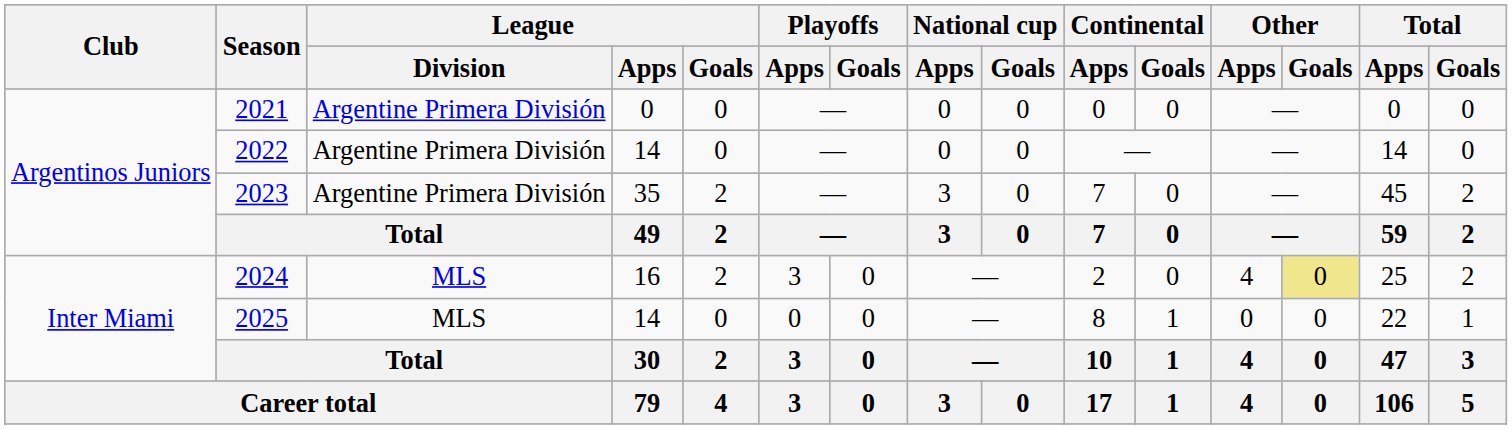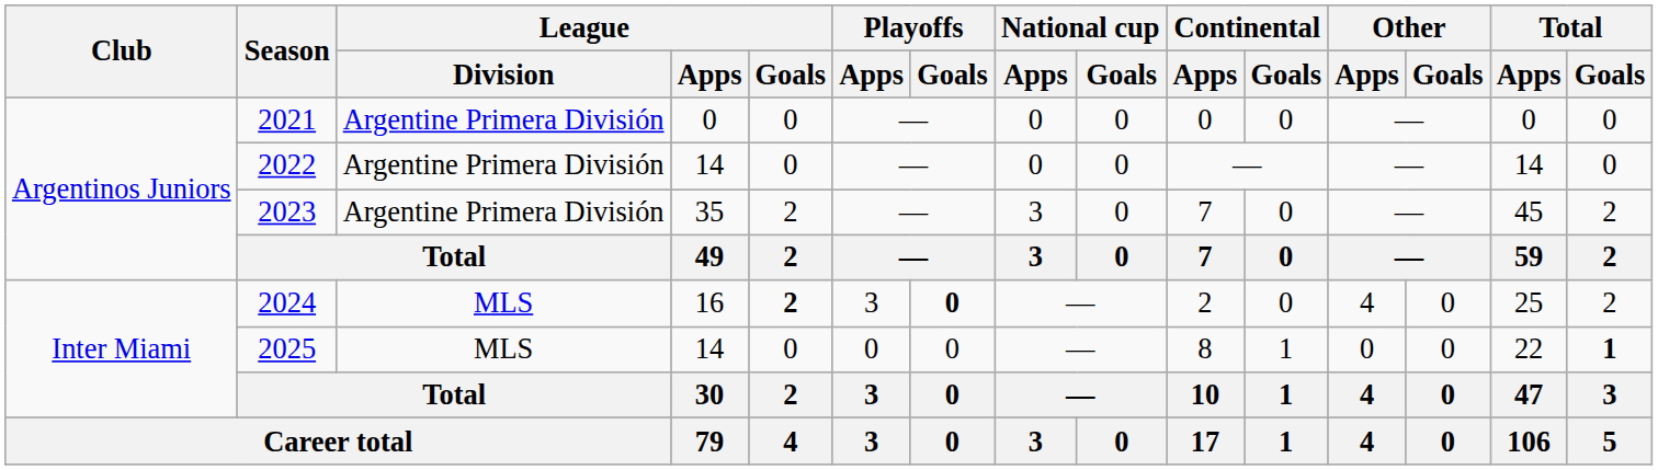2024 | League / Goals: normal -> bold
2024 | Playoffs / Goals: normal -> bold
2024 | Other / Goals: khaki background -> no background
2025 | Total / Goals: normal -> bold
